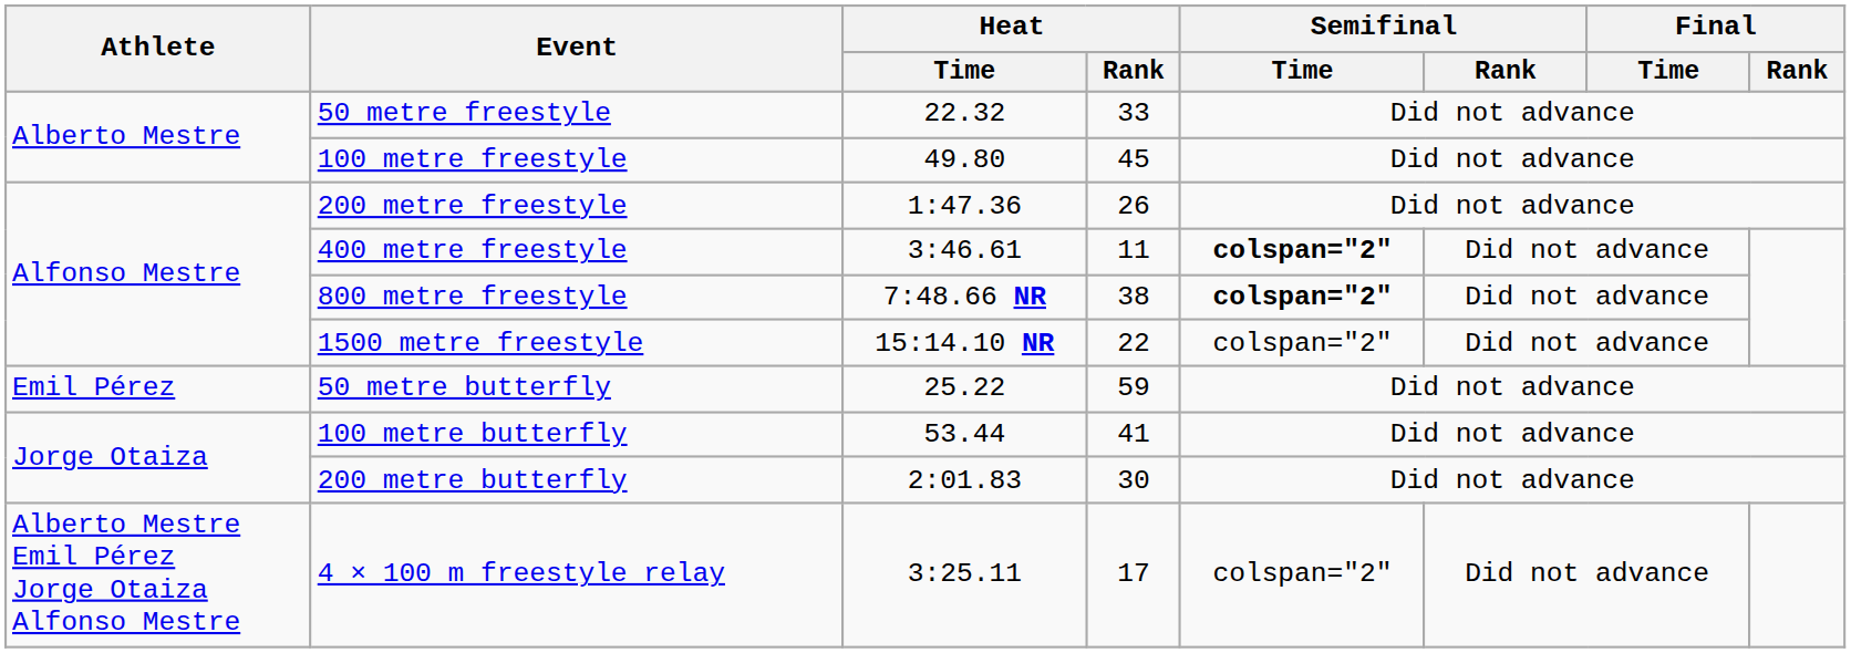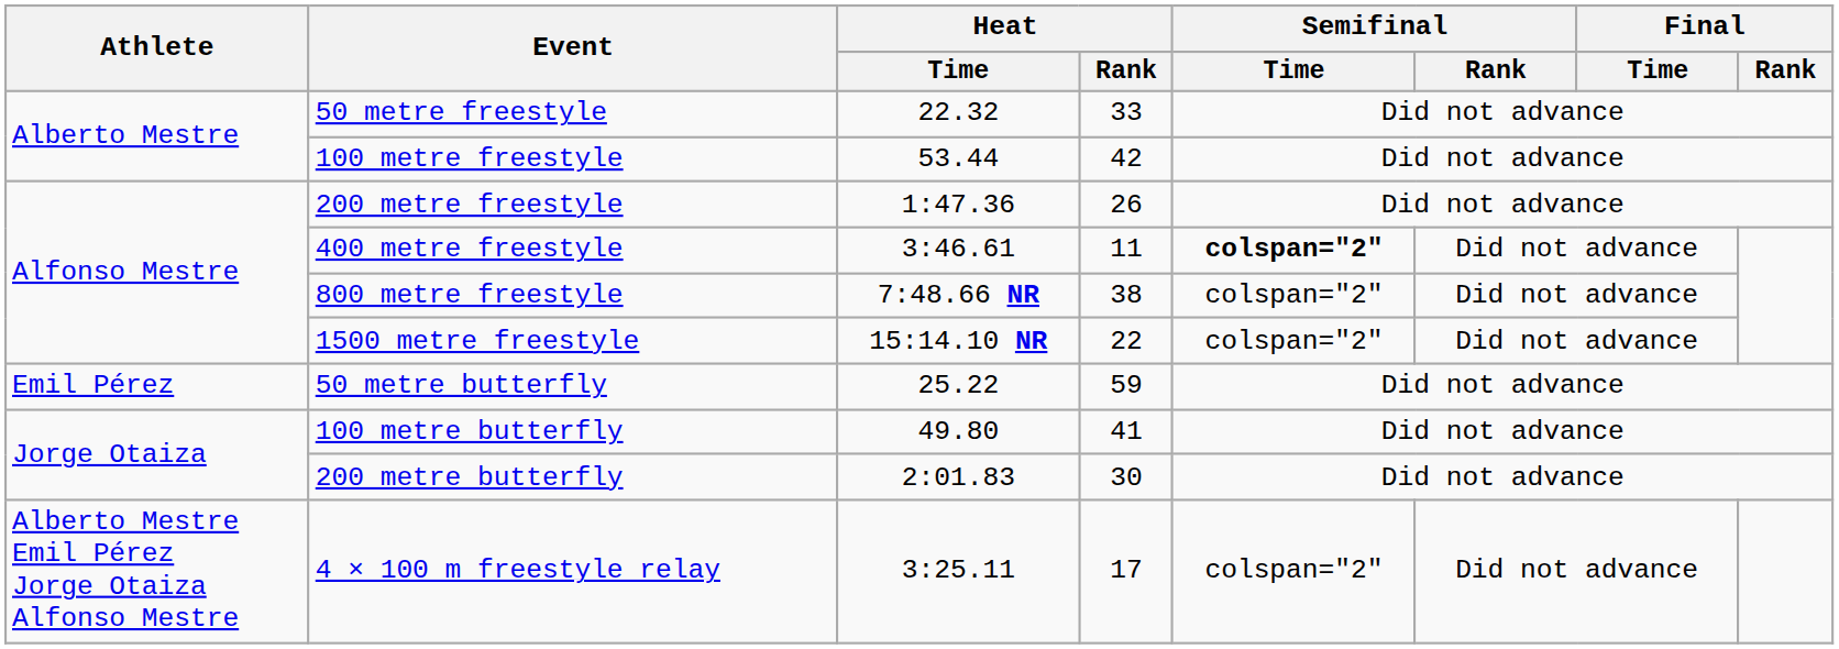100 metre freestyle | Heat / Time: 49.80 -> 53.44
100 metre freestyle | Heat / Rank: 45 -> 42
800 metre freestyle | Semifinal / Time: bold -> normal
100 metre butterfly | Heat / Time: 53.44 -> 49.80
